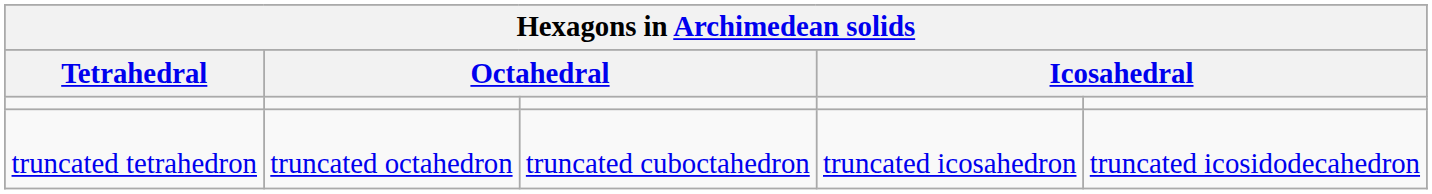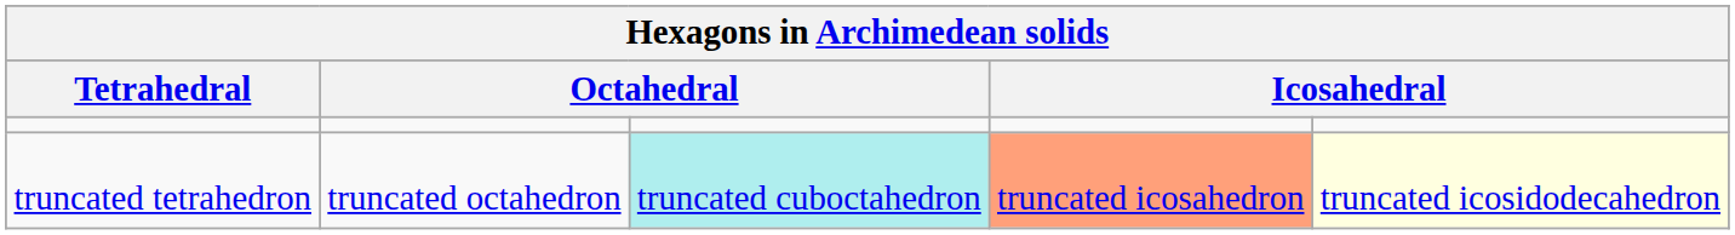truncated tetrahedron | column 3: no background -> paleturquoise background
truncated tetrahedron | column 4: no background -> lightsalmon background
truncated tetrahedron | column 5: no background -> lightyellow background
